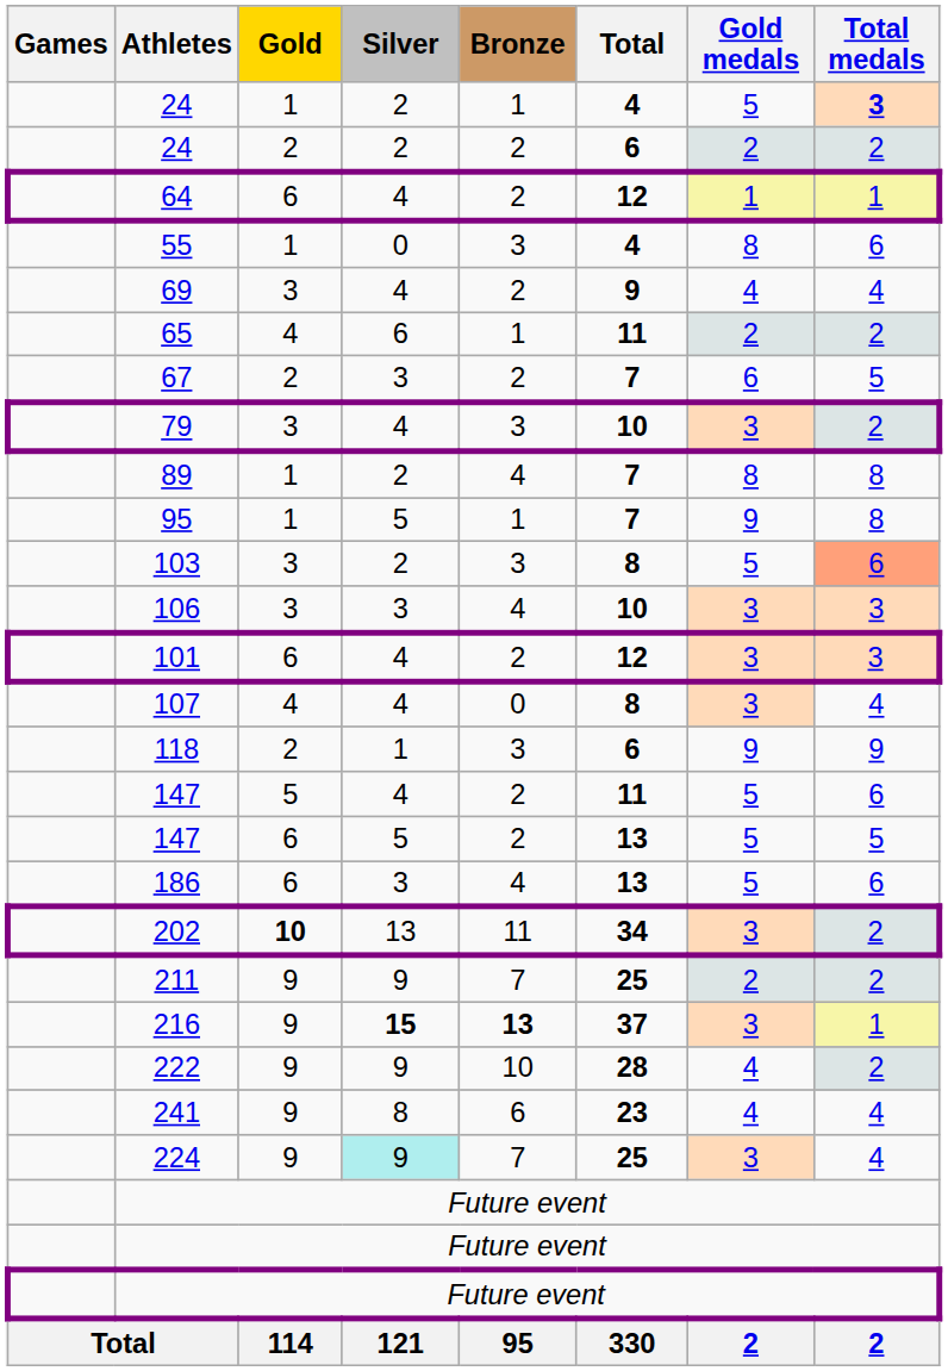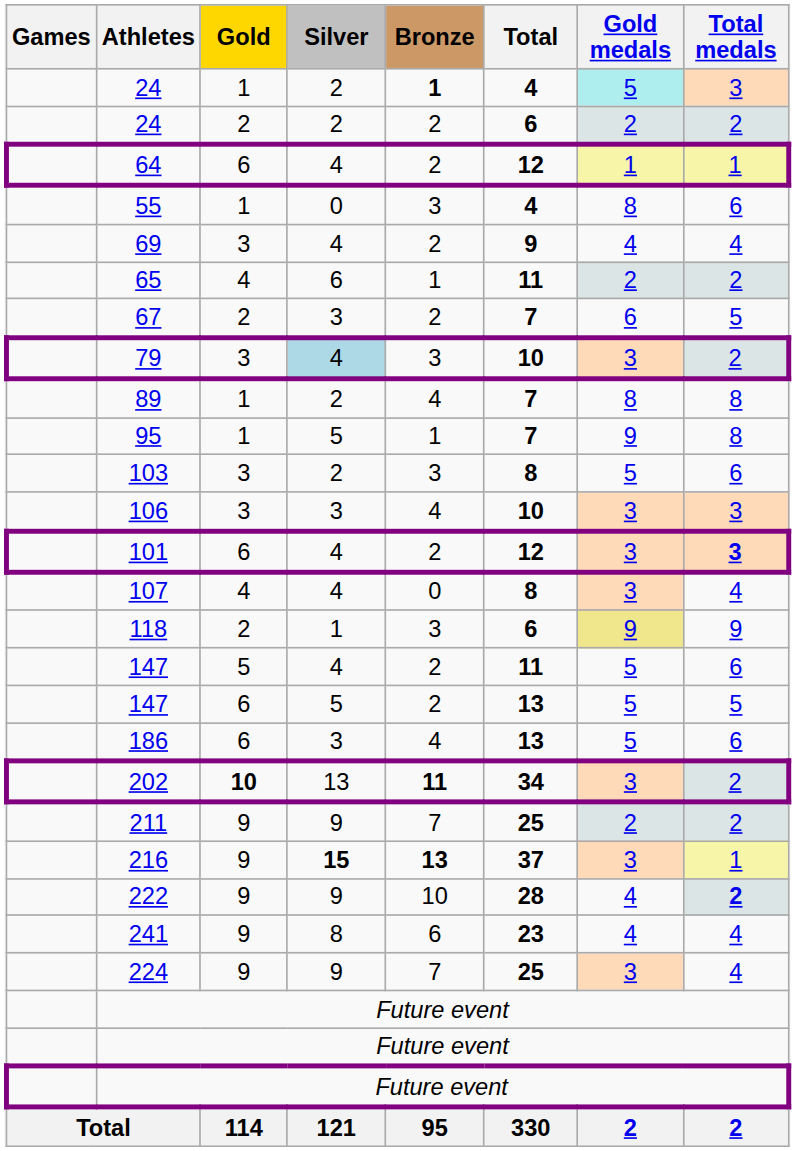24 / 1 | Bronze: normal -> bold
24 / 1 | Gold medals: no background -> paleturquoise background
24 / 1 | Total medals: bold -> normal
79 | Silver: no background -> lightblue background
103 | Total medals: lightsalmon background -> no background
101 | Total medals: normal -> bold
118 | Gold medals: no background -> khaki background
202 | Bronze: normal -> bold
222 | Total medals: normal -> bold
224 | Silver: paleturquoise background -> no background
